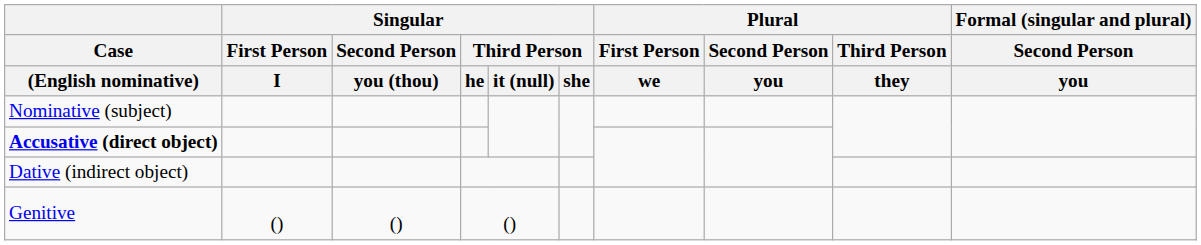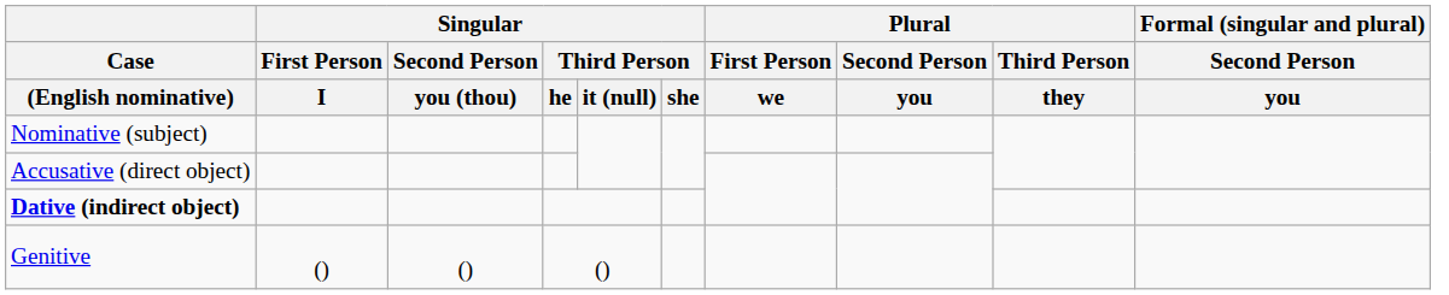Accusative (direct object) | Case / (English nominative): bold -> normal
Dative (indirect object) | Case / (English nominative): normal -> bold
